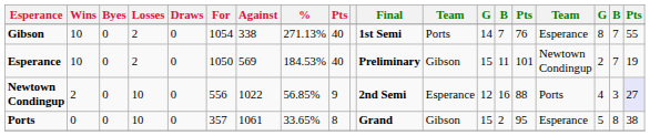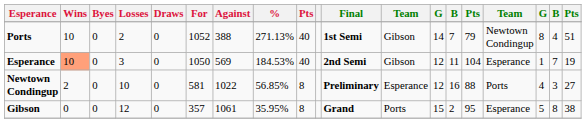row 2 | Esperance: Gibson -> Ports
row 2 | For: 1054 -> 1052
row 2 | Against: 338 -> 388
row 2 | column 12: Ports -> Gibson
row 2 | column 15: 76 -> 79
row 2 | column 16: Esperance -> Newtown Condingup
row 2 | column 18: 7 -> 4
row 2 | column 19: 55 -> 51
row 3 | Wins: no background -> lightsalmon background
row 3 | Losses: 2 -> 3
row 3 | Final: Preliminary -> 2nd Semi
row 3 | column 13: 15 -> 12
row 3 | column 15: 101 -> 104
row 3 | column 16: Newtown Condingup -> Esperance
row 3 | column 17: 2 -> 1
row 4 | For: 556 -> 581
row 4 | column 9: 9 -> 8
row 4 | Final: 2nd Semi -> Preliminary
row 4 | column 19: lavender background -> no background
row 5 | Esperance: Ports -> Gibson
row 5 | Losses: 10 -> 12
row 5 | %: 33.65% -> 35.95%
row 5 | column 12: Gibson -> Ports
